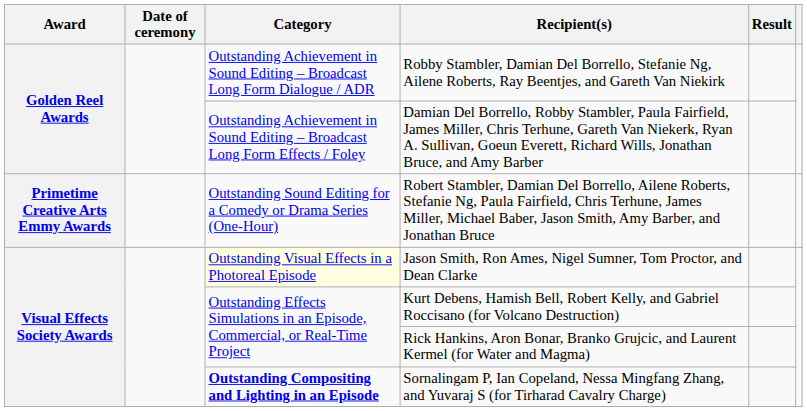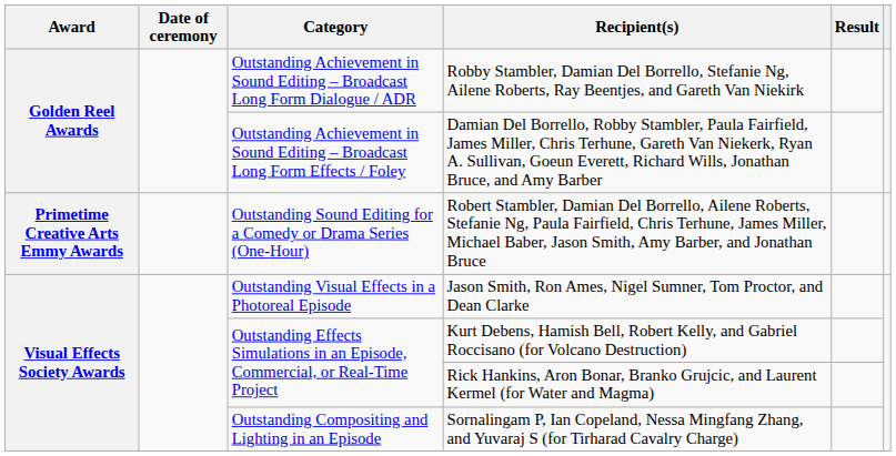row 5 | Category: lightyellow background -> no background
row 8 | Category: bold -> normal
